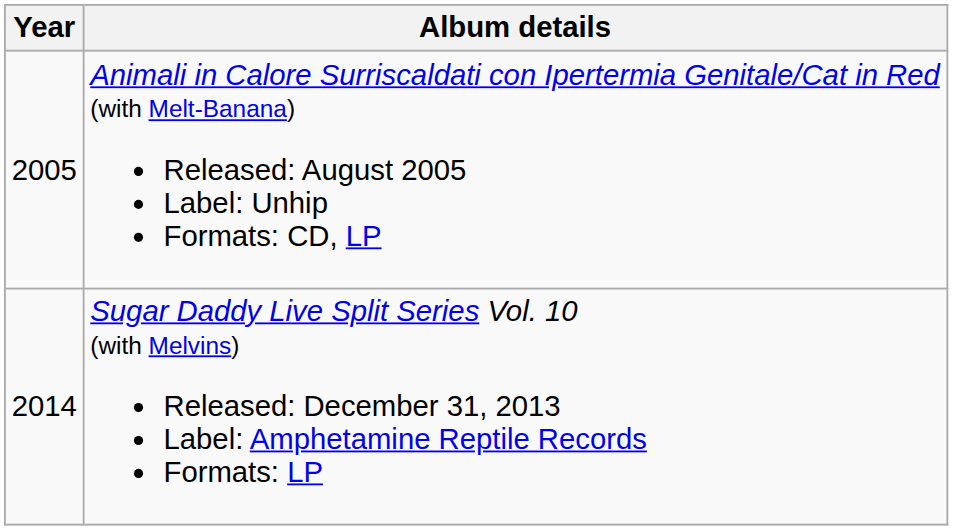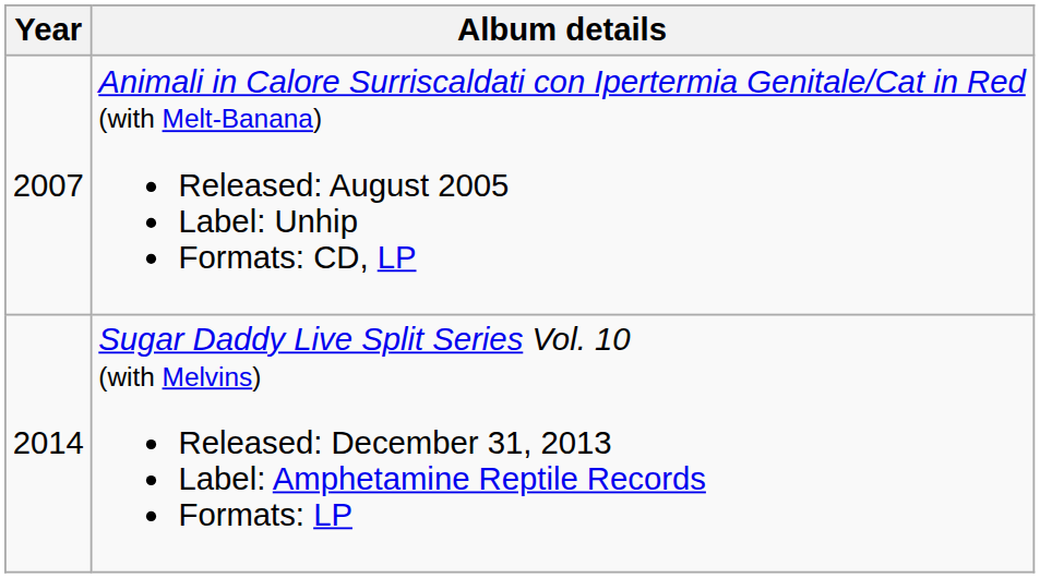row 2 | Year: 2005 -> 2007
